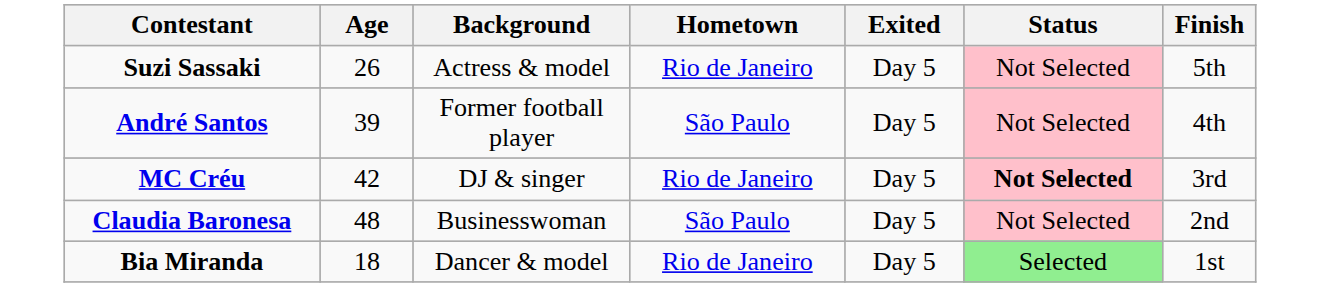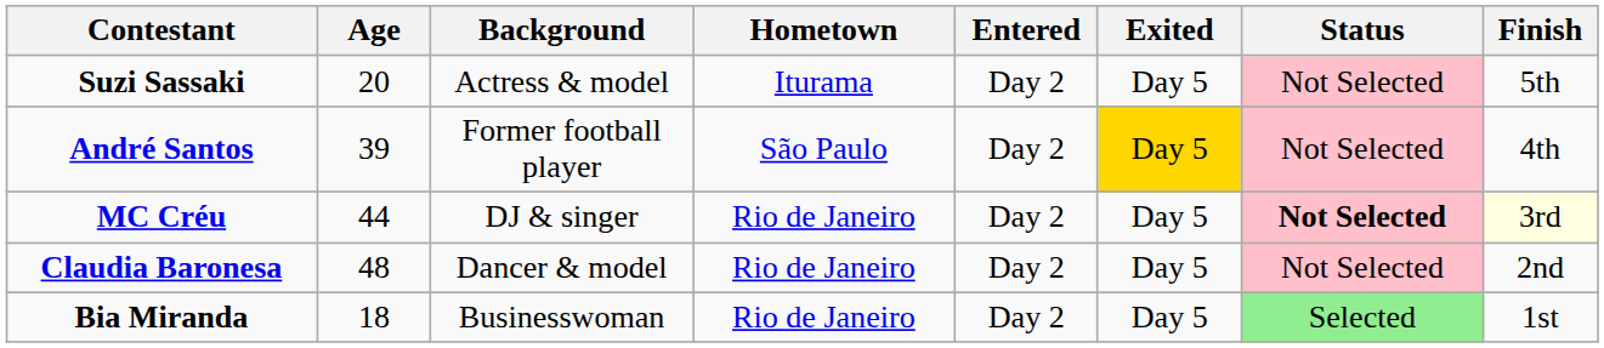+ column: Entered | Day 2 | Day 2 | Day 2 | Day 2 | Day 2
Suzi Sassaki | Age: 26 -> 20
Suzi Sassaki | Hometown: Rio de Janeiro -> Iturama
André Santos | Exited: no background -> gold background
MC Créu | Age: 42 -> 44
MC Créu | Finish: no background -> lightyellow background
Claudia Baronesa | Background: Businesswoman -> Dancer & model
Claudia Baronesa | Hometown: São Paulo -> Rio de Janeiro
Bia Miranda | Background: Dancer & model -> Businesswoman
